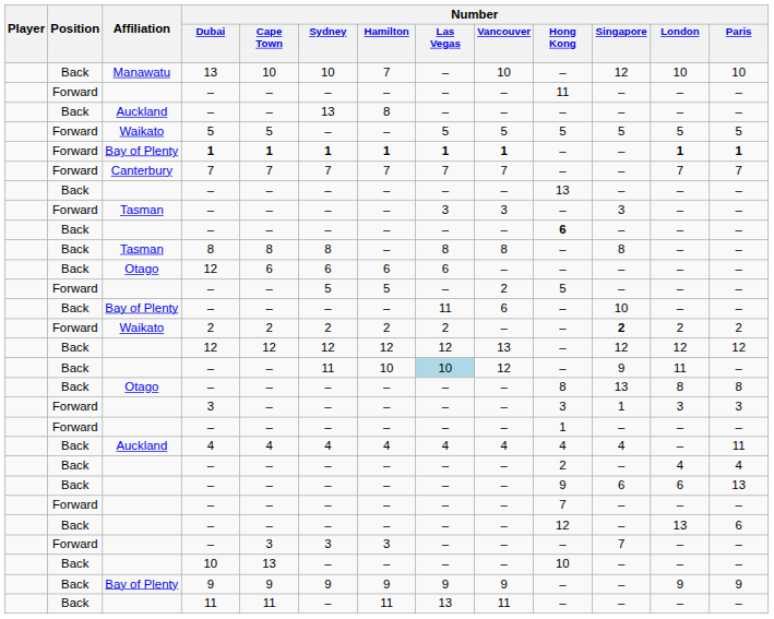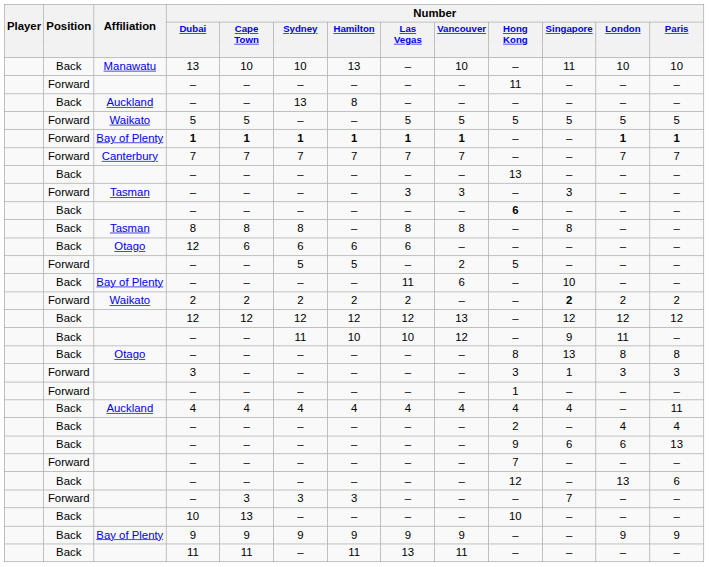row 4 | Number / Hamilton: 7 -> 13
row 4 | Number / Singapore: 12 -> 11
row 19 | Number / Las Vegas: lightblue background -> no background
